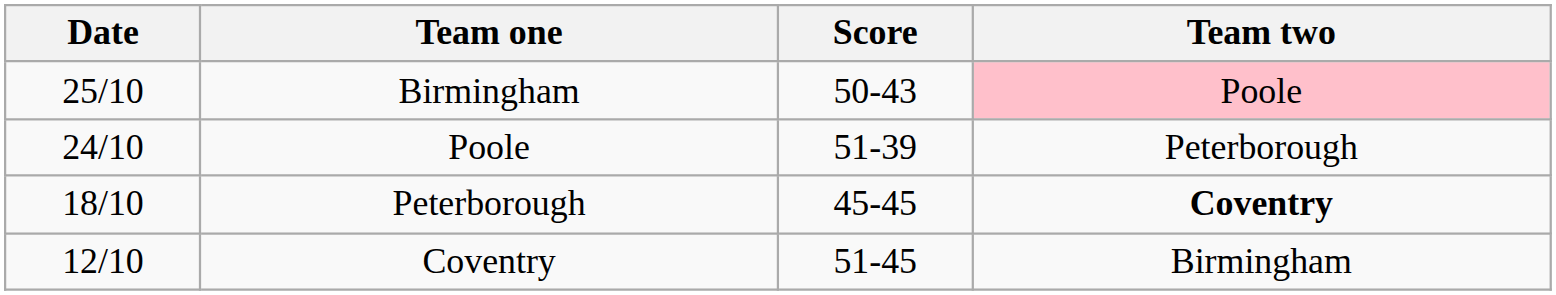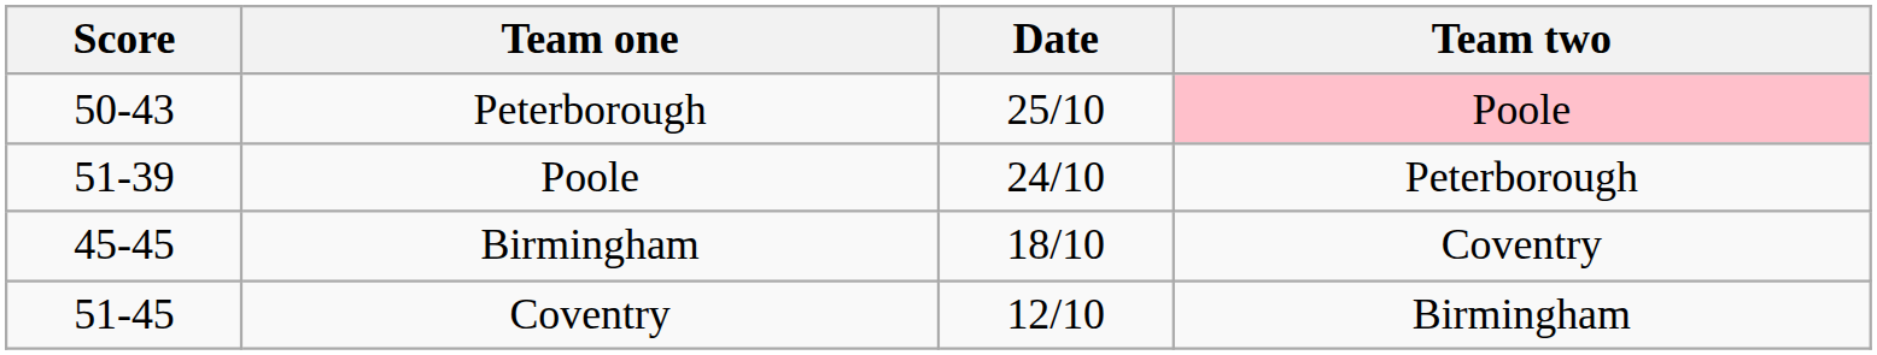columns swapped: Date <-> Score
row 2 | Team one: Birmingham -> Peterborough
row 4 | Team one: Peterborough -> Birmingham
row 4 | Team two: bold -> normal
